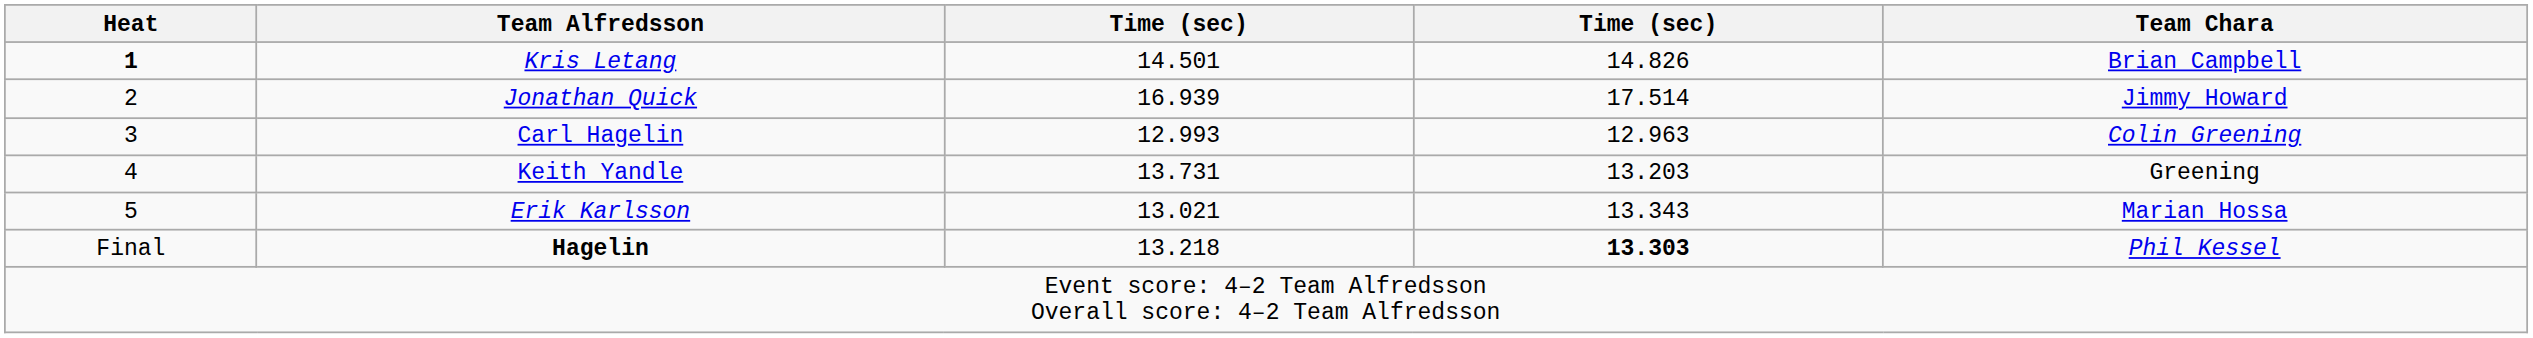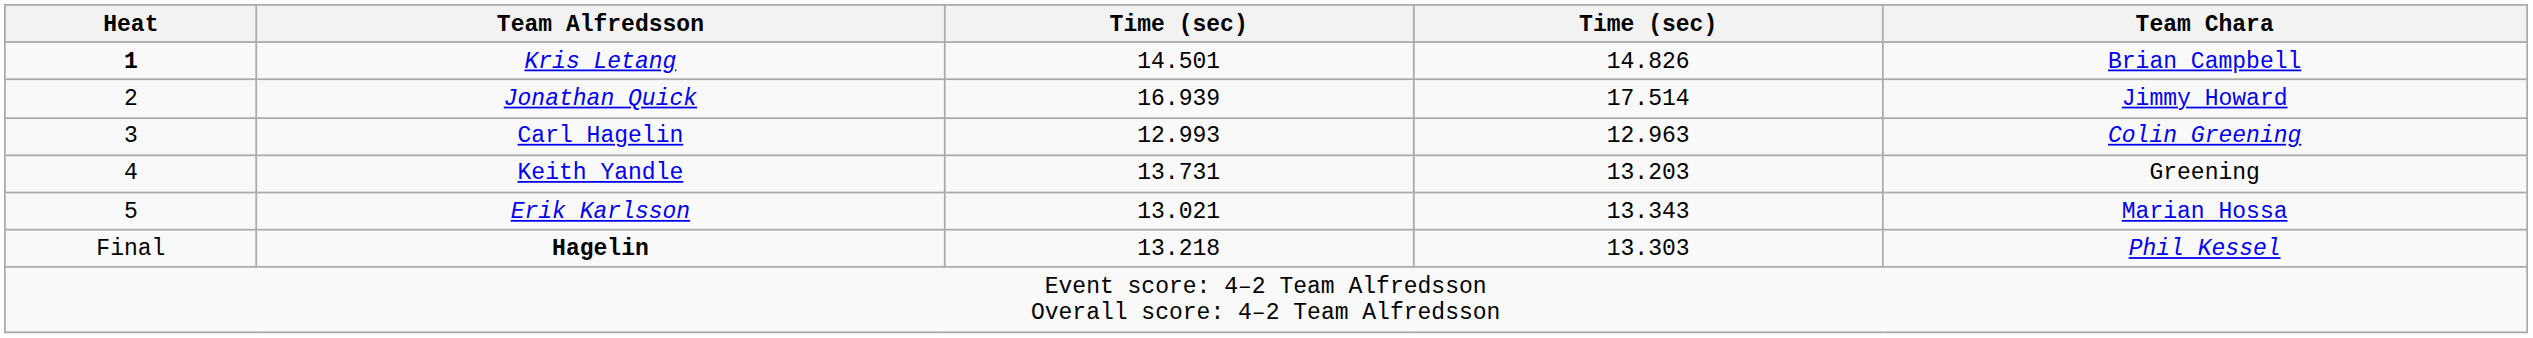Hagelin | column 4: bold -> normal
